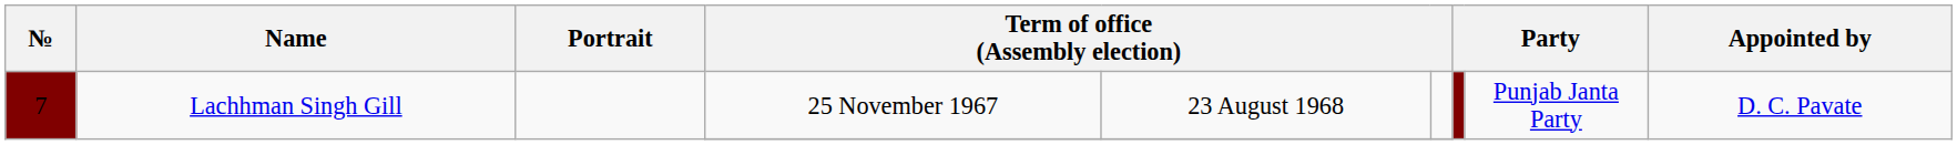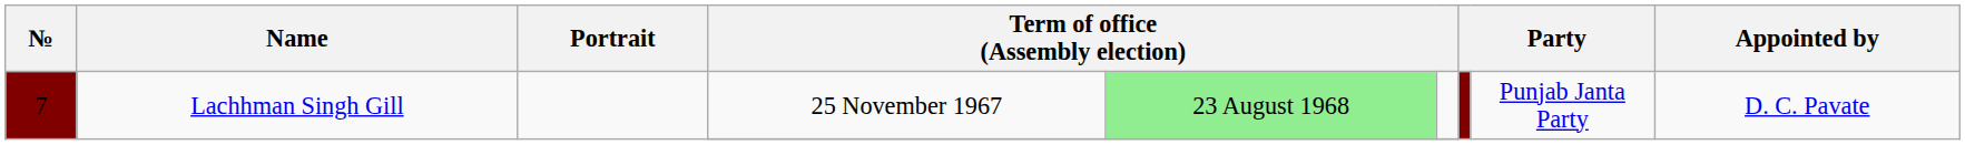Lachhman Singh Gill / 25 November 1967 | column 5: no background -> lightgreen background
